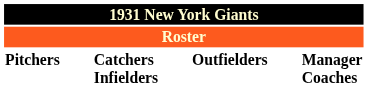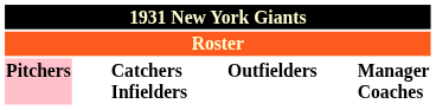Pitchers | column 1: no background -> pink background
